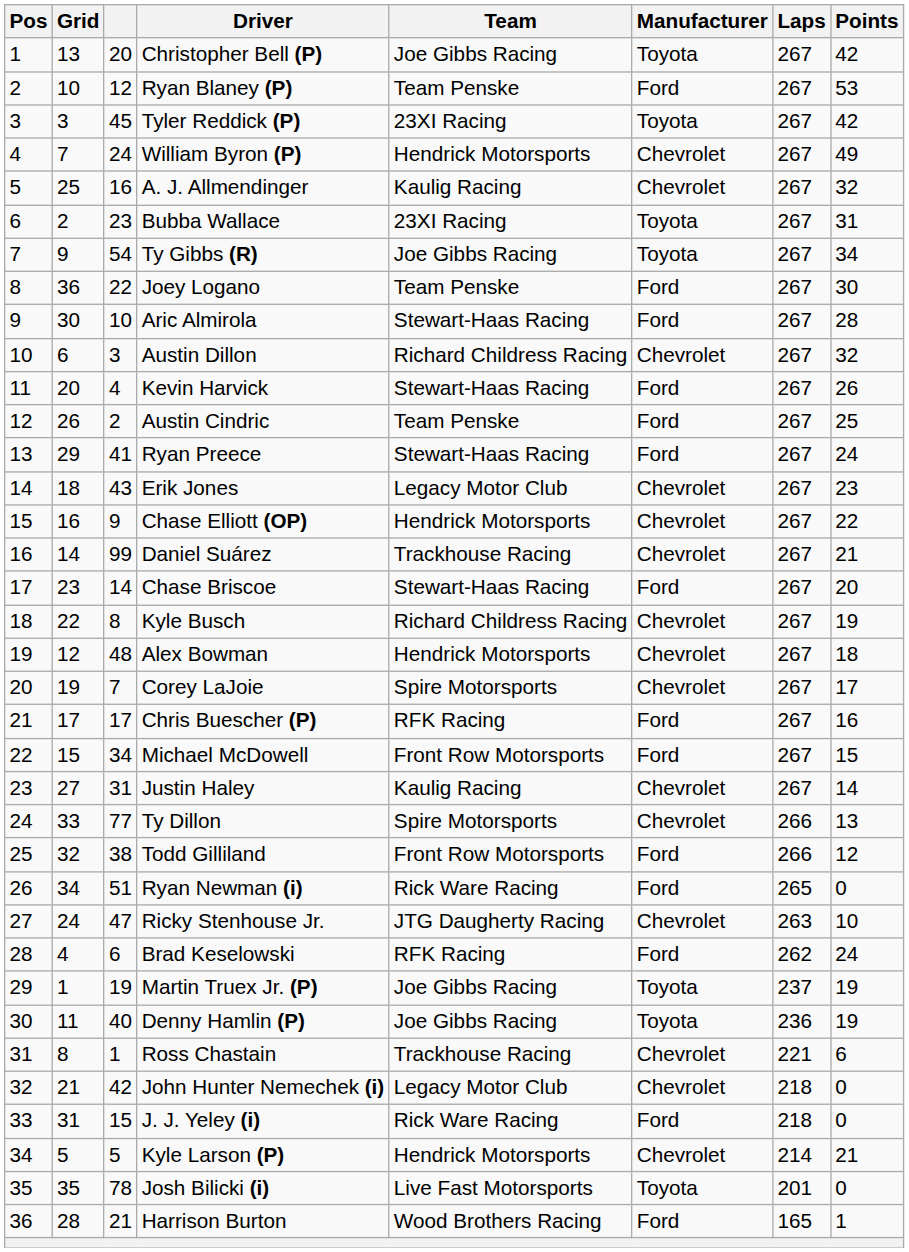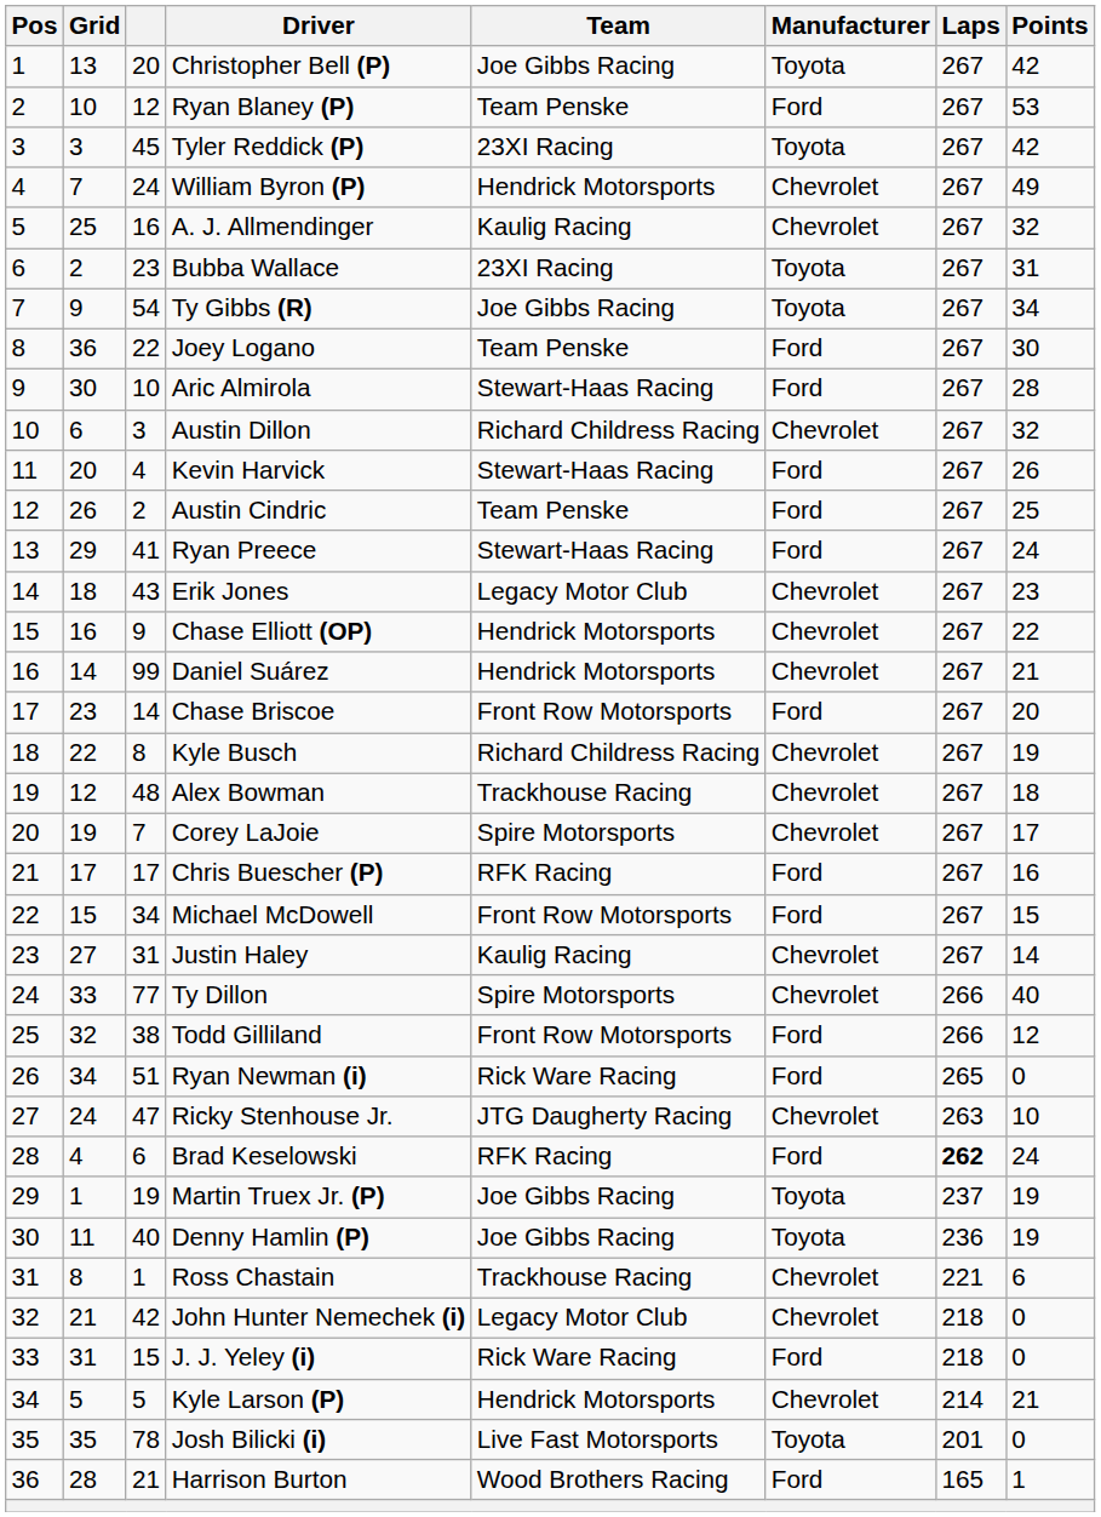Daniel Suárez | Team: Trackhouse Racing -> Hendrick Motorsports
Chase Briscoe | Team: Stewart-Haas Racing -> Front Row Motorsports
Alex Bowman | Team: Hendrick Motorsports -> Trackhouse Racing
Ty Dillon | Points: 13 -> 40
Brad Keselowski | Laps: normal -> bold
